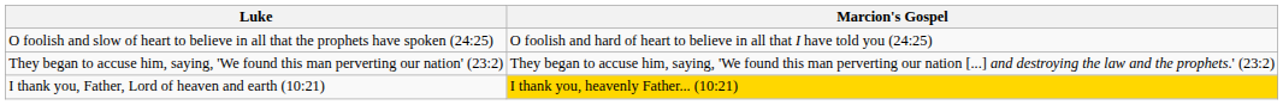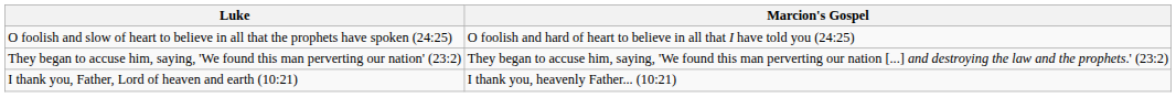I thank you, Father, Lord of heaven and earth (10:21) | Marcion's Gospel: gold background -> no background
